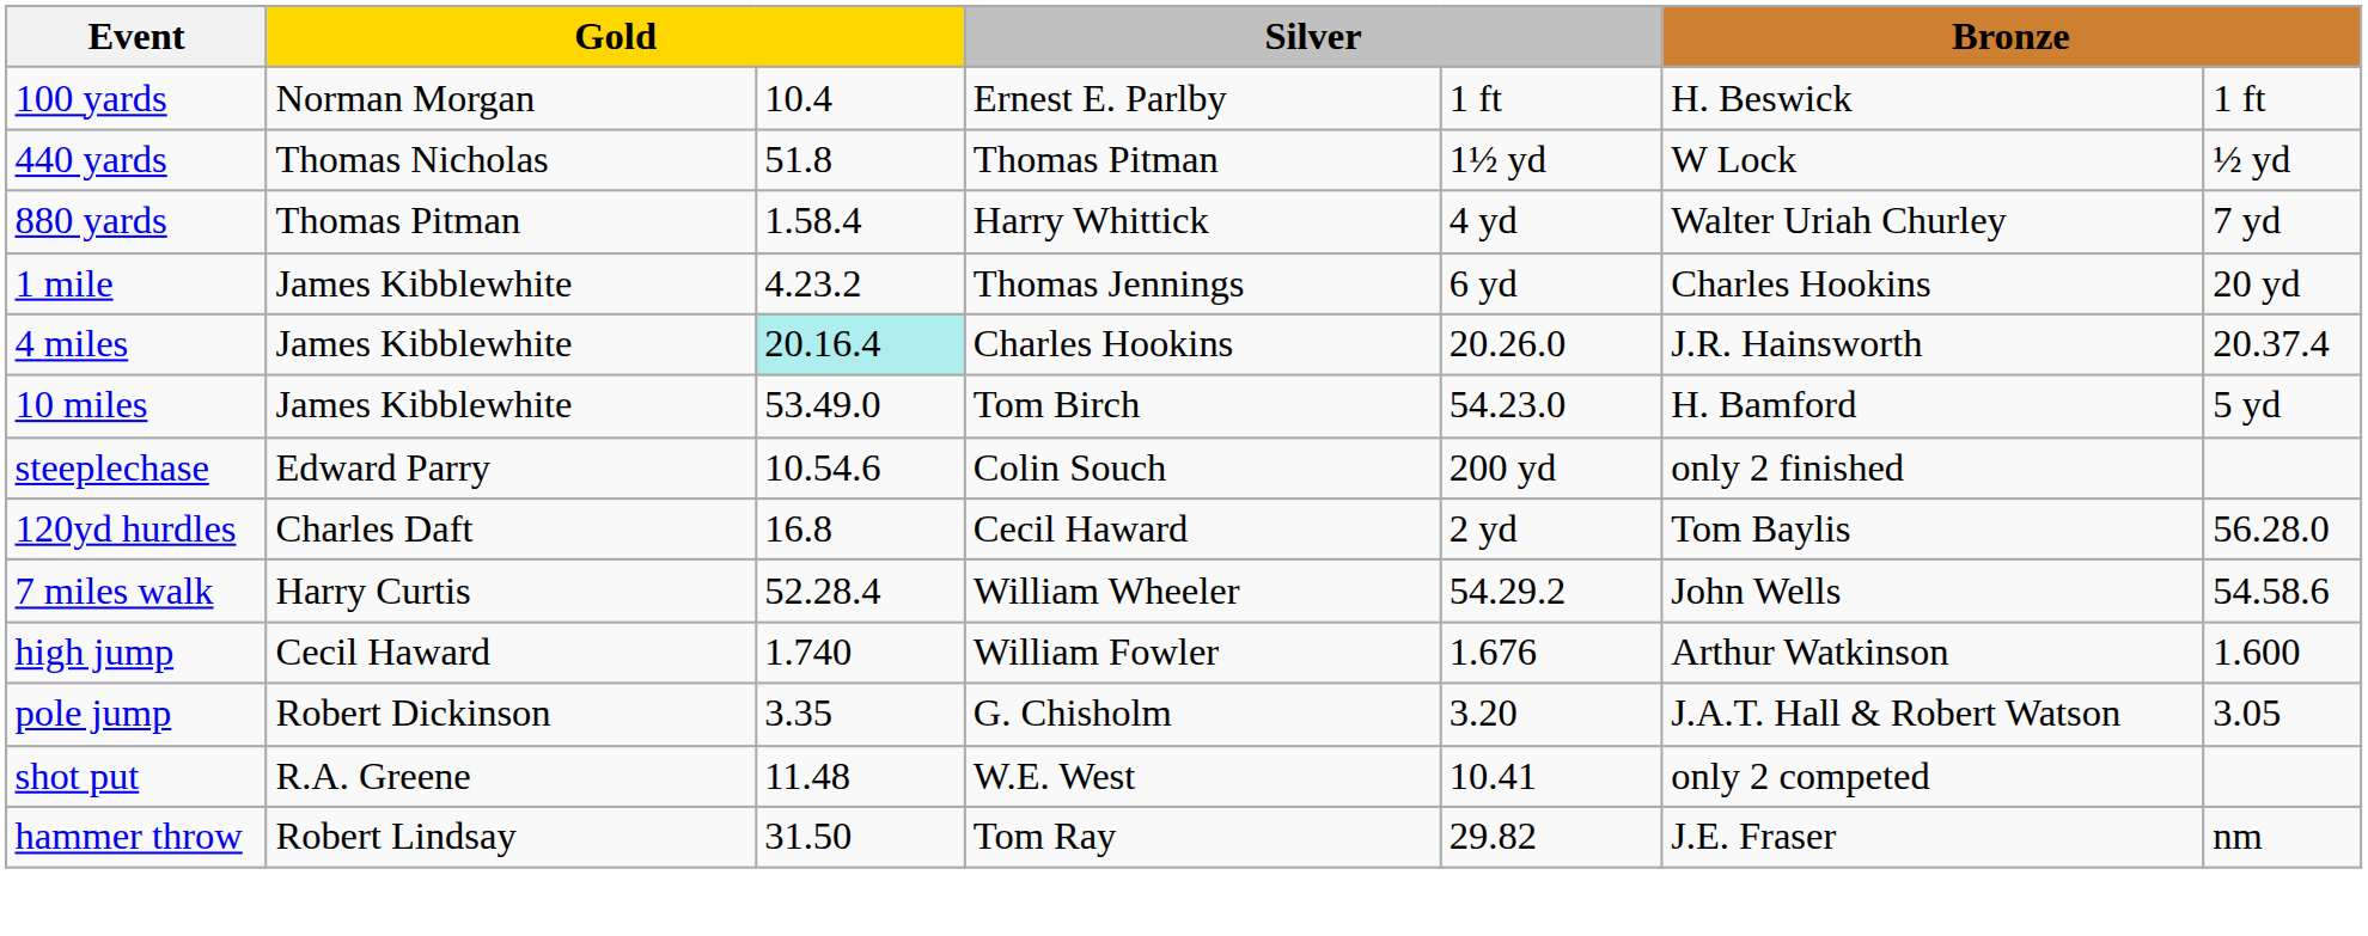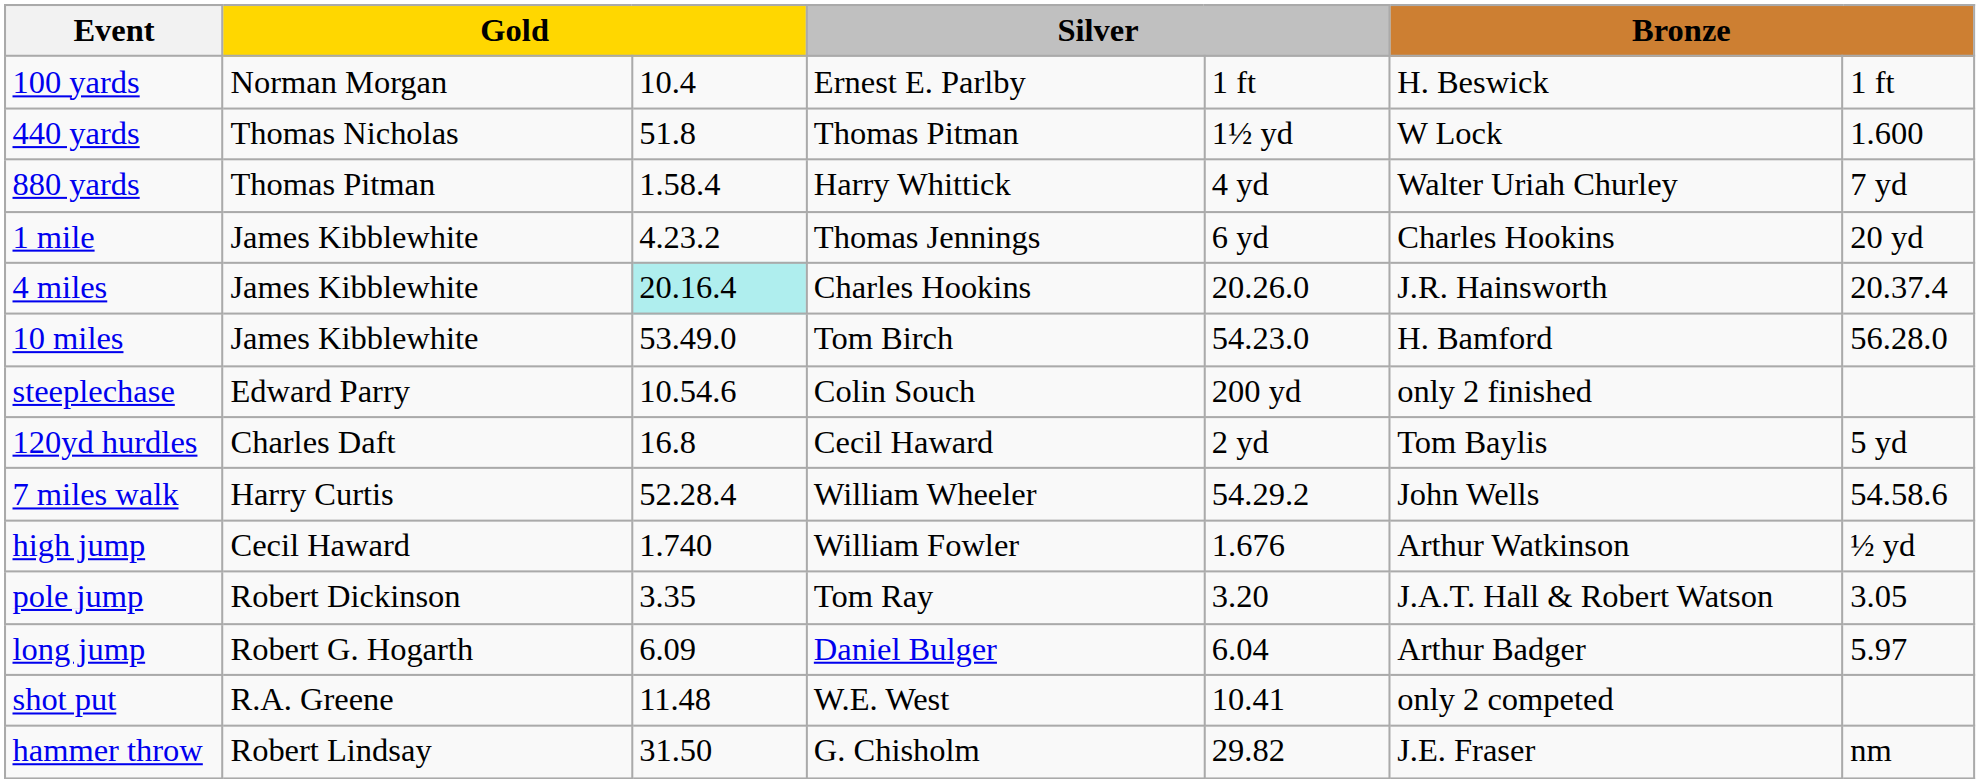440 yards | column 7: ½ yd -> 1.600
10 miles | column 7: 5 yd -> 56.28.0
120yd hurdles | column 7: 56.28.0 -> 5 yd
high jump | column 7: 1.600 -> ½ yd
pole jump | column 4: G. Chisholm -> Tom Ray
+ row: long jump | Robert G. Hogarth | 6.09 | Daniel Bulger | 6.04 | Arthur Badger | 5.97
hammer throw | column 4: Tom Ray -> G. Chisholm
